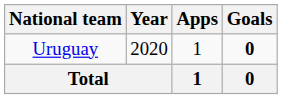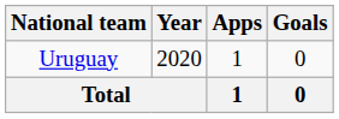Uruguay | Goals: bold -> normal
